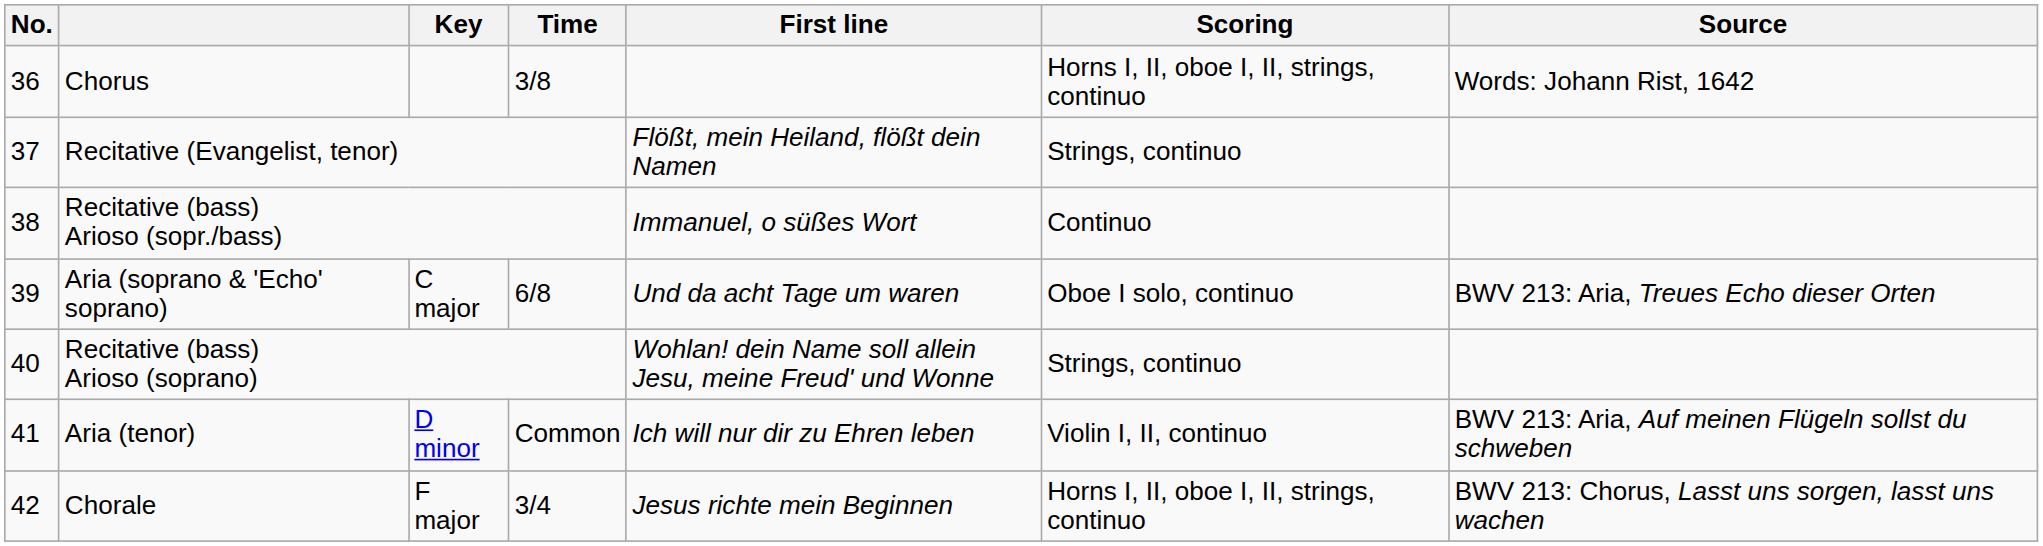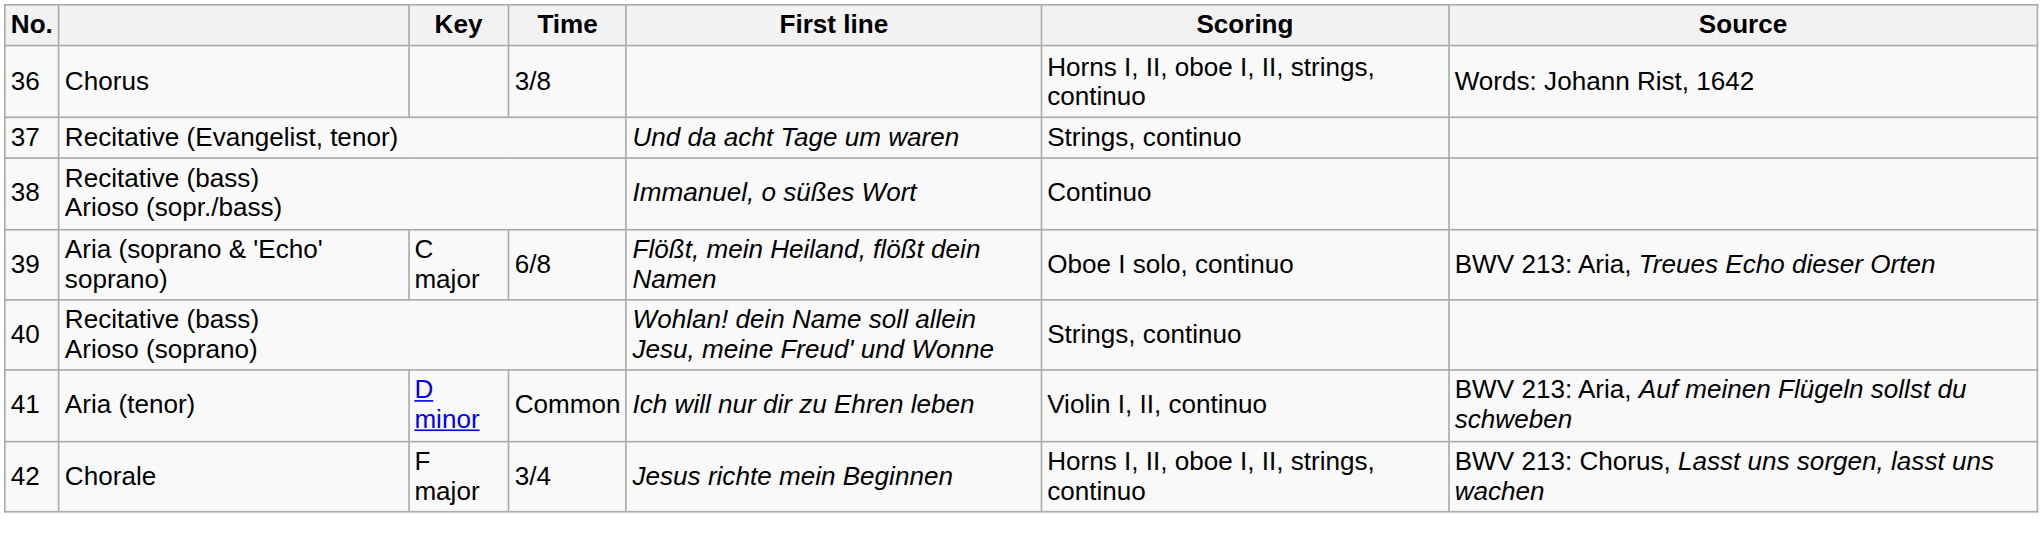Recitative (Evangelist, tenor) | First line: Flößt, mein Heiland, flößt dein Namen -> Und da acht Tage um waren
Aria (soprano & 'Echo' soprano) | First line: Und da acht Tage um waren -> Flößt, mein Heiland, flößt dein Namen
